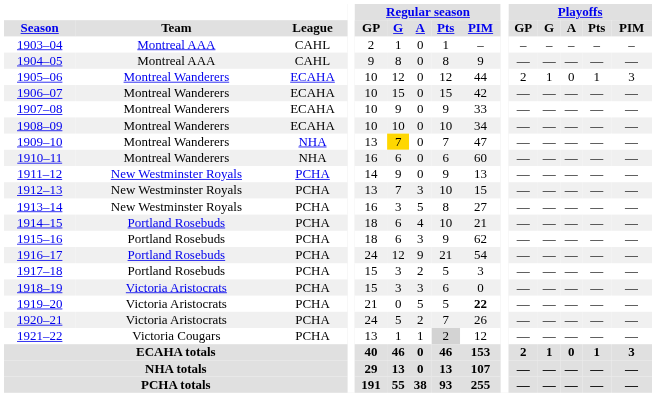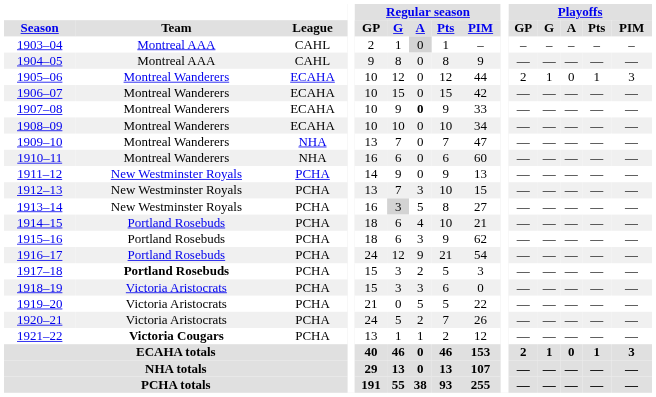1903–04 | Regular season / A: no background -> lightgrey background
1907–08 | Regular season / A: normal -> bold
1909–10 | Regular season / G: gold background -> no background
1913–14 | Regular season / G: no background -> lightgrey background
1917–18 | Team: normal -> bold
1919–20 | Regular season / PIM: bold -> normal
1921–22 | Team: normal -> bold
1921–22 | Regular season / Pts: lightgrey background -> no background
